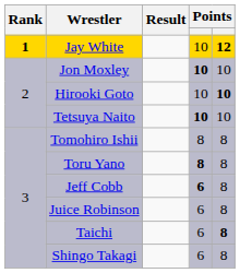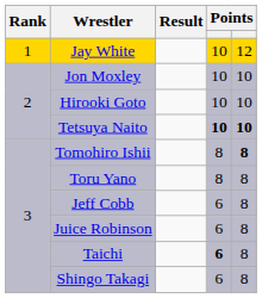Jay White | Rank: bold -> normal
Jay White | column 5: bold -> normal
Jon Moxley | column 4: bold -> normal
Hirooki Goto | column 5: bold -> normal
Tetsuya Naito | column 5: normal -> bold
Tomohiro Ishii | column 5: normal -> bold
Toru Yano | column 4: bold -> normal
Jeff Cobb | column 4: bold -> normal
Taichi | column 4: normal -> bold
Taichi | column 5: bold -> normal
